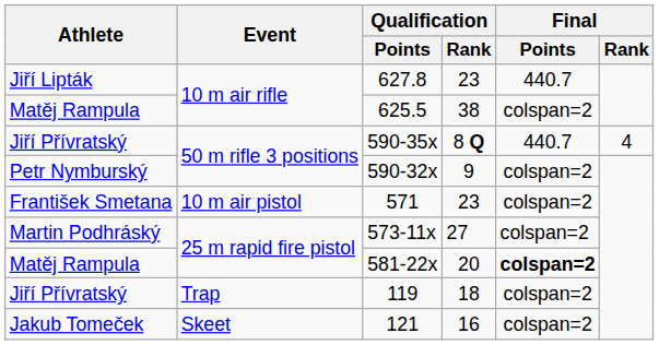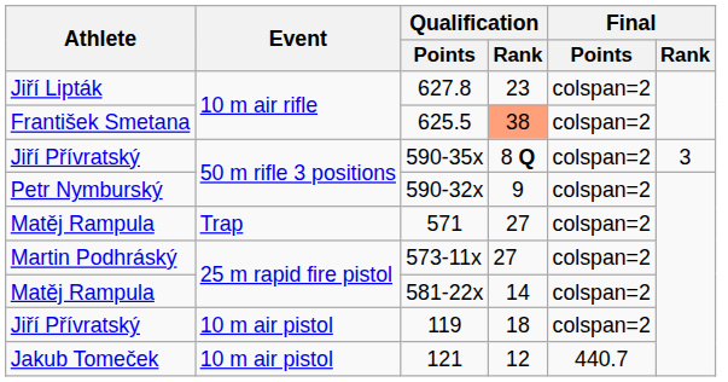627.8 | Final / Points: 440.7 -> colspan=2
625.5 | Athlete: Matěj Rampula -> František Smetana
625.5 | Qualification / Rank: no background -> lightsalmon background
590-35x | Final / Points: 440.7 -> colspan=2
590-35x | Final / Rank: 4 -> 3
571 | Athlete: František Smetana -> Matěj Rampula
571 | Event: 10 m air pistol -> Trap
571 | Qualification / Rank: 23 -> 27
581-22x | Qualification / Rank: 20 -> 14
581-22x | Final / Points: bold -> normal
119 | Event: Trap -> 10 m air pistol
121 | Event: Skeet -> 10 m air pistol
121 | Qualification / Rank: 16 -> 12
121 | Final / Points: colspan=2 -> 440.7
